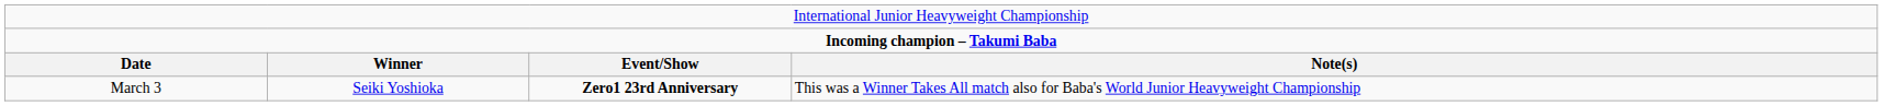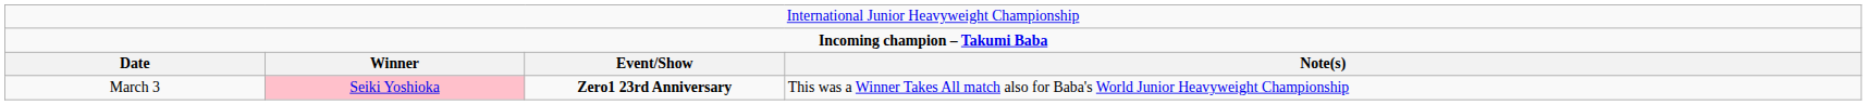March 3 | column 2: no background -> pink background
